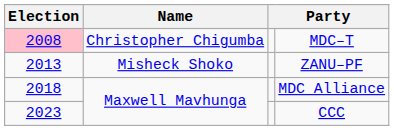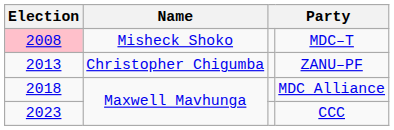MDC–T | Name: Christopher Chigumba -> Misheck Shoko
ZANU–PF | Name: Misheck Shoko -> Christopher Chigumba
